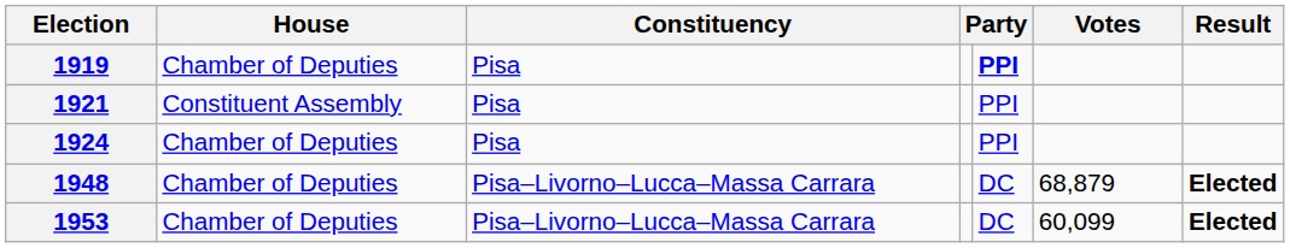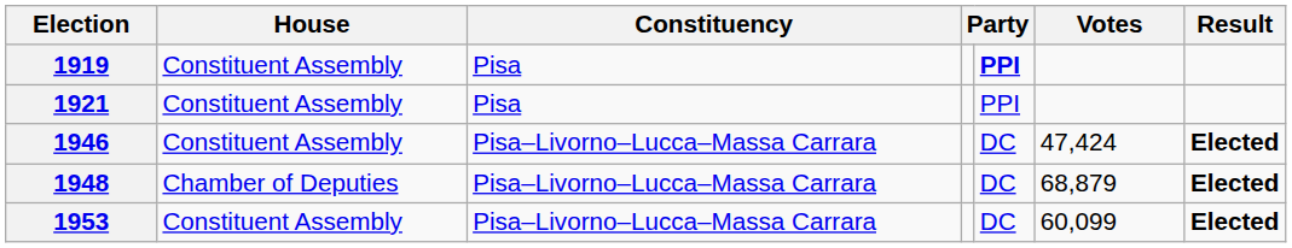1919 | House: Chamber of Deputies -> Constituent Assembly
- row: 1924 | Chamber of Deputies | Pisa | PPI
+ row: 1946 | Constituent Assembly | Pisa–Livorno–Lucca–Massa Carrara | DC | 47,424 | Elected
1953 | House: Chamber of Deputies -> Constituent Assembly
